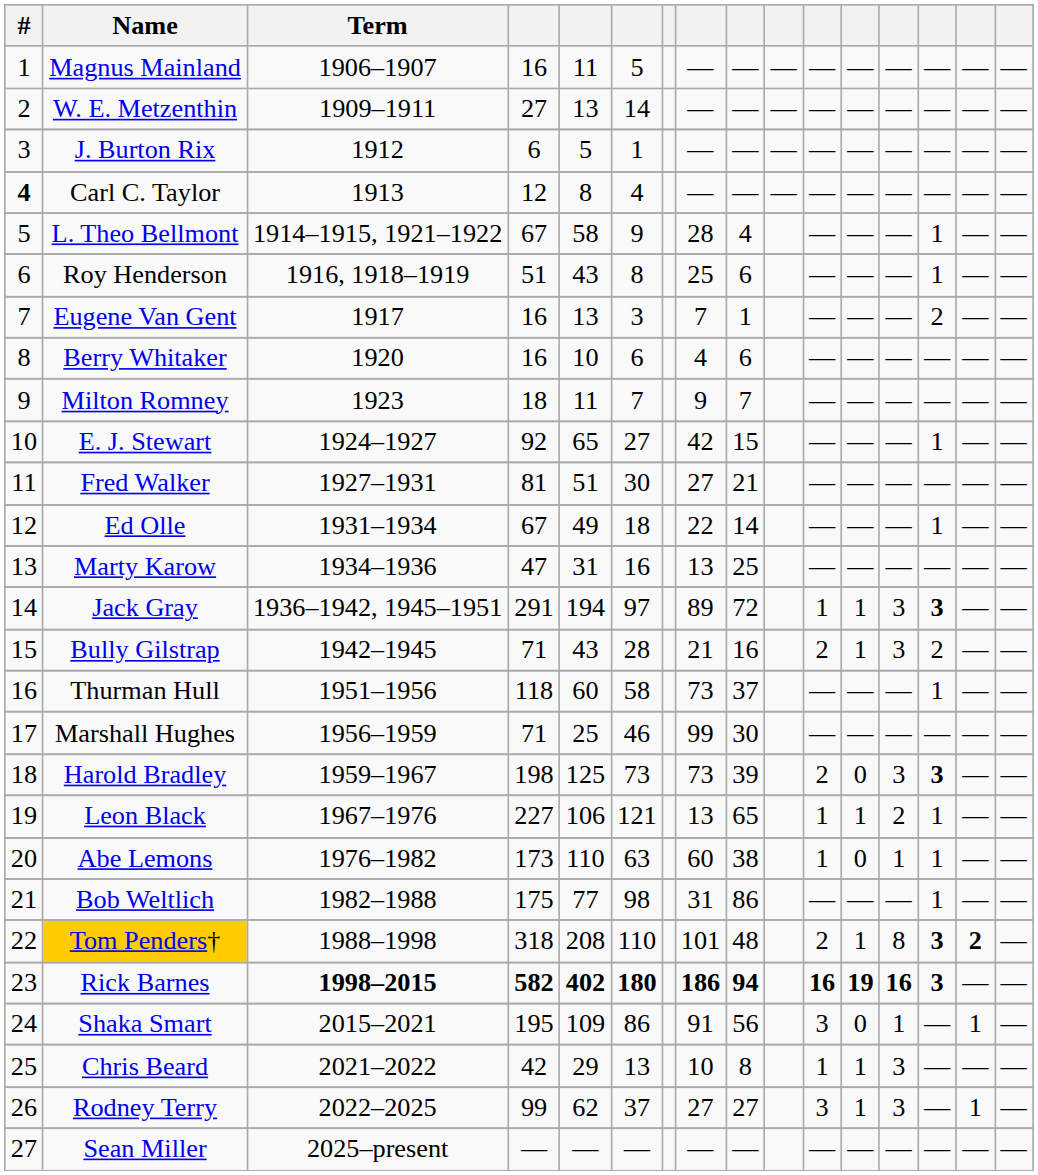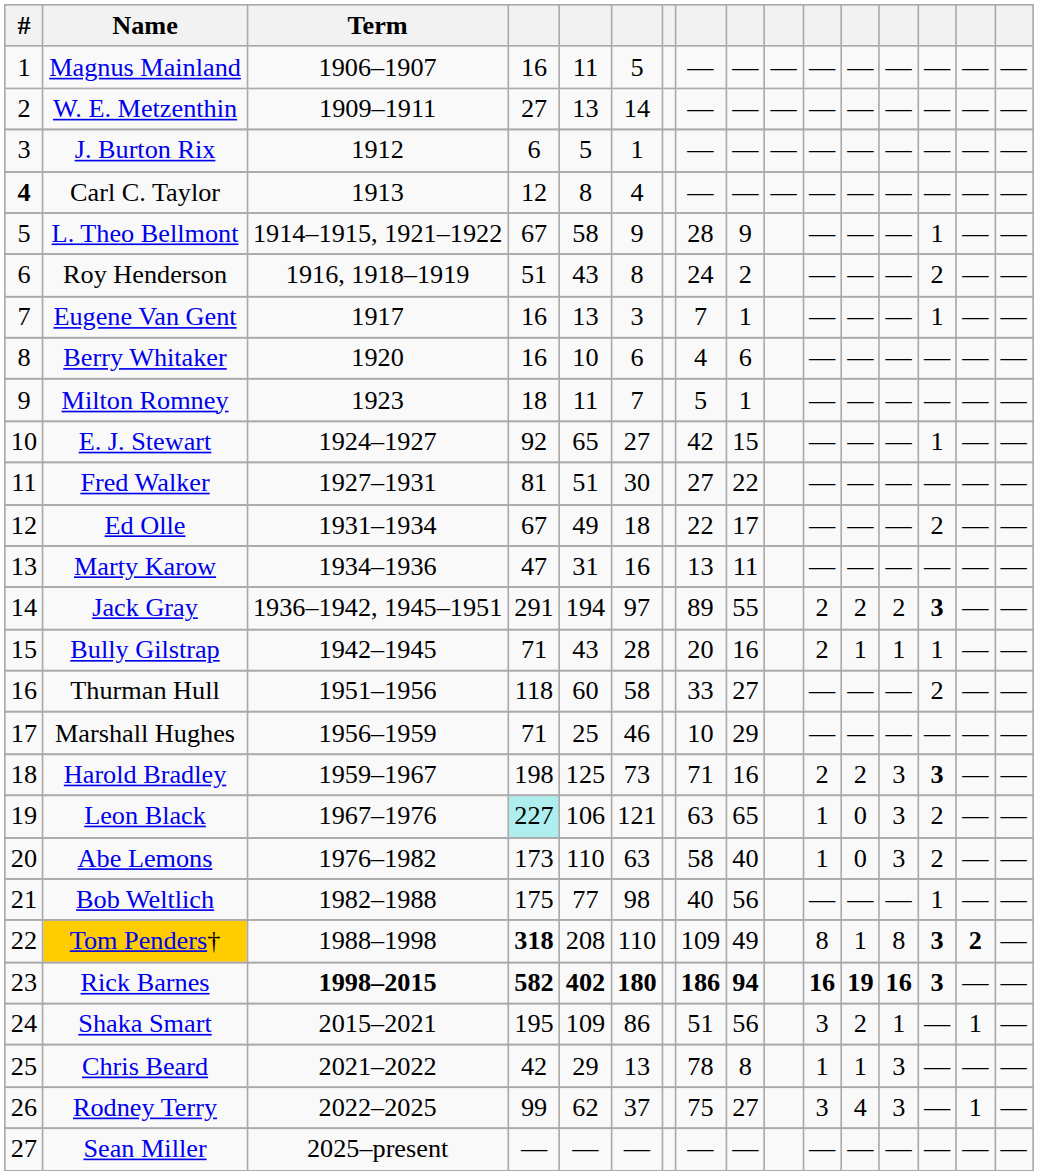L. Theo Bellmont | column 9: 4 -> 9
Roy Henderson | column 8: 25 -> 24
Roy Henderson | column 9: 6 -> 2
Roy Henderson | column 14: 1 -> 2
Eugene Van Gent | column 14: 2 -> 1
Milton Romney | column 8: 9 -> 5
Milton Romney | column 9: 7 -> 1
Fred Walker | column 9: 21 -> 22
Ed Olle | column 9: 14 -> 17
Ed Olle | column 14: 1 -> 2
Marty Karow | column 9: 25 -> 11
Jack Gray | column 9: 72 -> 55
Jack Gray | column 11: 1 -> 2
Jack Gray | column 12: 1 -> 2
Jack Gray | column 13: 3 -> 2
Bully Gilstrap | column 8: 21 -> 20
Bully Gilstrap | column 13: 3 -> 1
Bully Gilstrap | column 14: 2 -> 1
Thurman Hull | column 8: 73 -> 33
Thurman Hull | column 9: 37 -> 27
Thurman Hull | column 14: 1 -> 2
Marshall Hughes | column 8: 99 -> 10
Marshall Hughes | column 9: 30 -> 29
Harold Bradley | column 8: 73 -> 71
Harold Bradley | column 9: 39 -> 16
Harold Bradley | column 12: 0 -> 2
Leon Black | column 4: no background -> paleturquoise background
Leon Black | column 8: 13 -> 63
Leon Black | column 12: 1 -> 0
Leon Black | column 13: 2 -> 3
Leon Black | column 14: 1 -> 2
Abe Lemons | column 8: 60 -> 58
Abe Lemons | column 9: 38 -> 40
Abe Lemons | column 13: 1 -> 3
Abe Lemons | column 14: 1 -> 2
Bob Weltlich | column 8: 31 -> 40
Bob Weltlich | column 9: 86 -> 56
Tom Penders† | column 4: normal -> bold
Tom Penders† | column 8: 101 -> 109
Tom Penders† | column 9: 48 -> 49
Tom Penders† | column 11: 2 -> 8
Shaka Smart | column 8: 91 -> 51
Shaka Smart | column 12: 0 -> 2
Chris Beard | column 8: 10 -> 78
Rodney Terry | column 8: 27 -> 75
Rodney Terry | column 12: 1 -> 4
